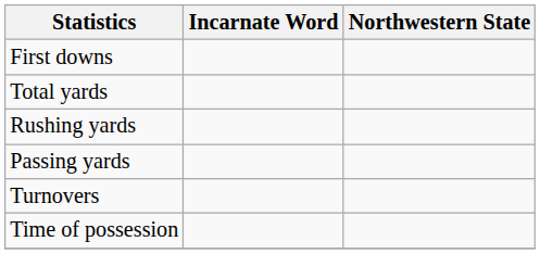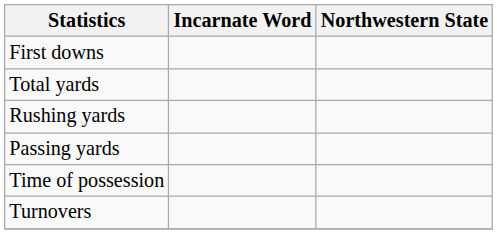rows swapped: Turnovers <-> Time of possession
